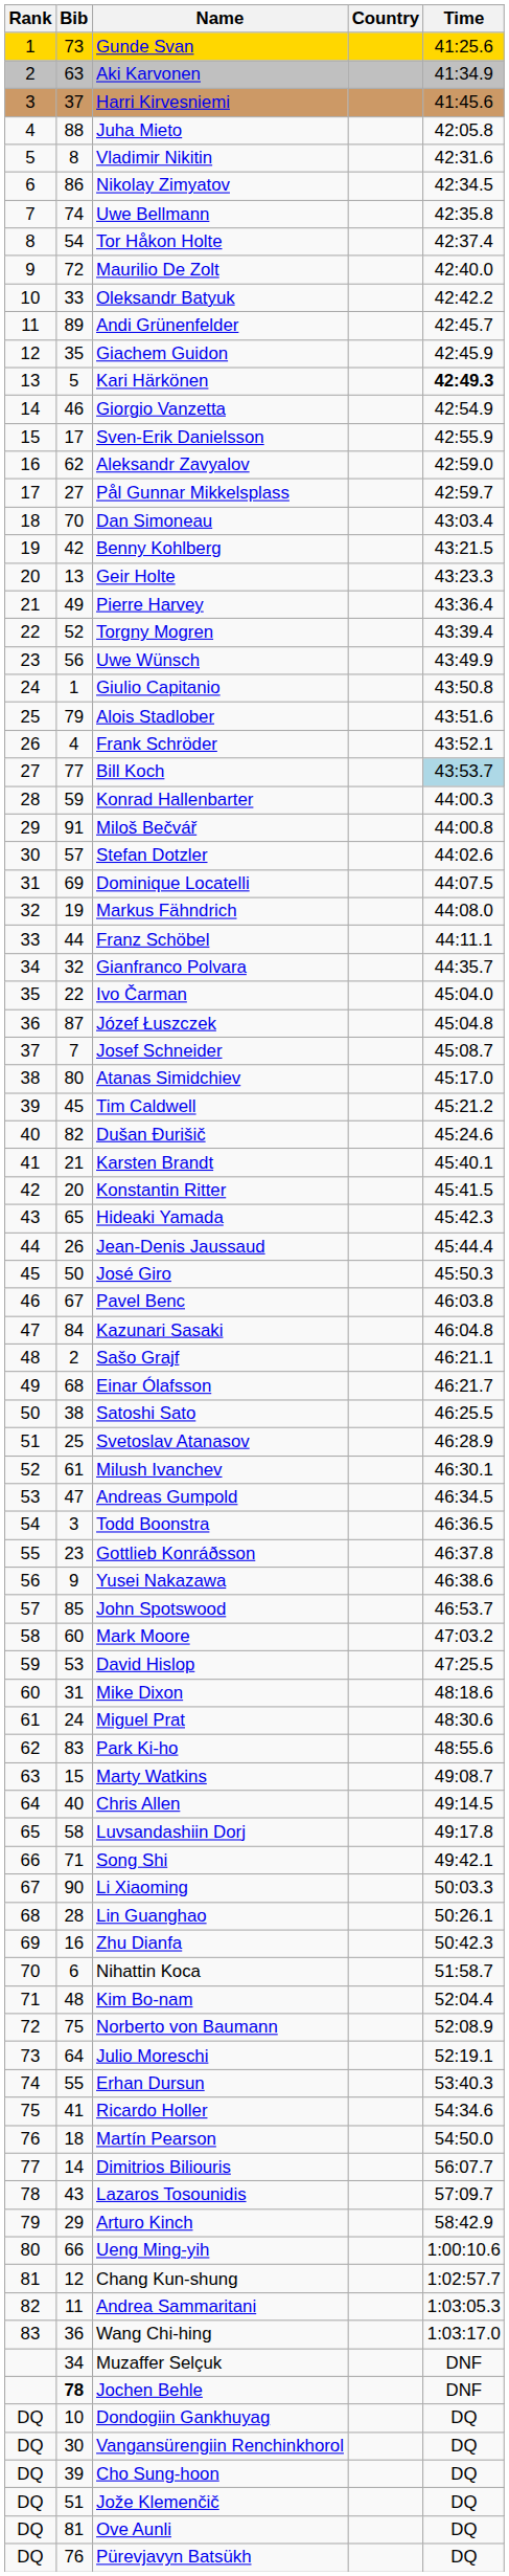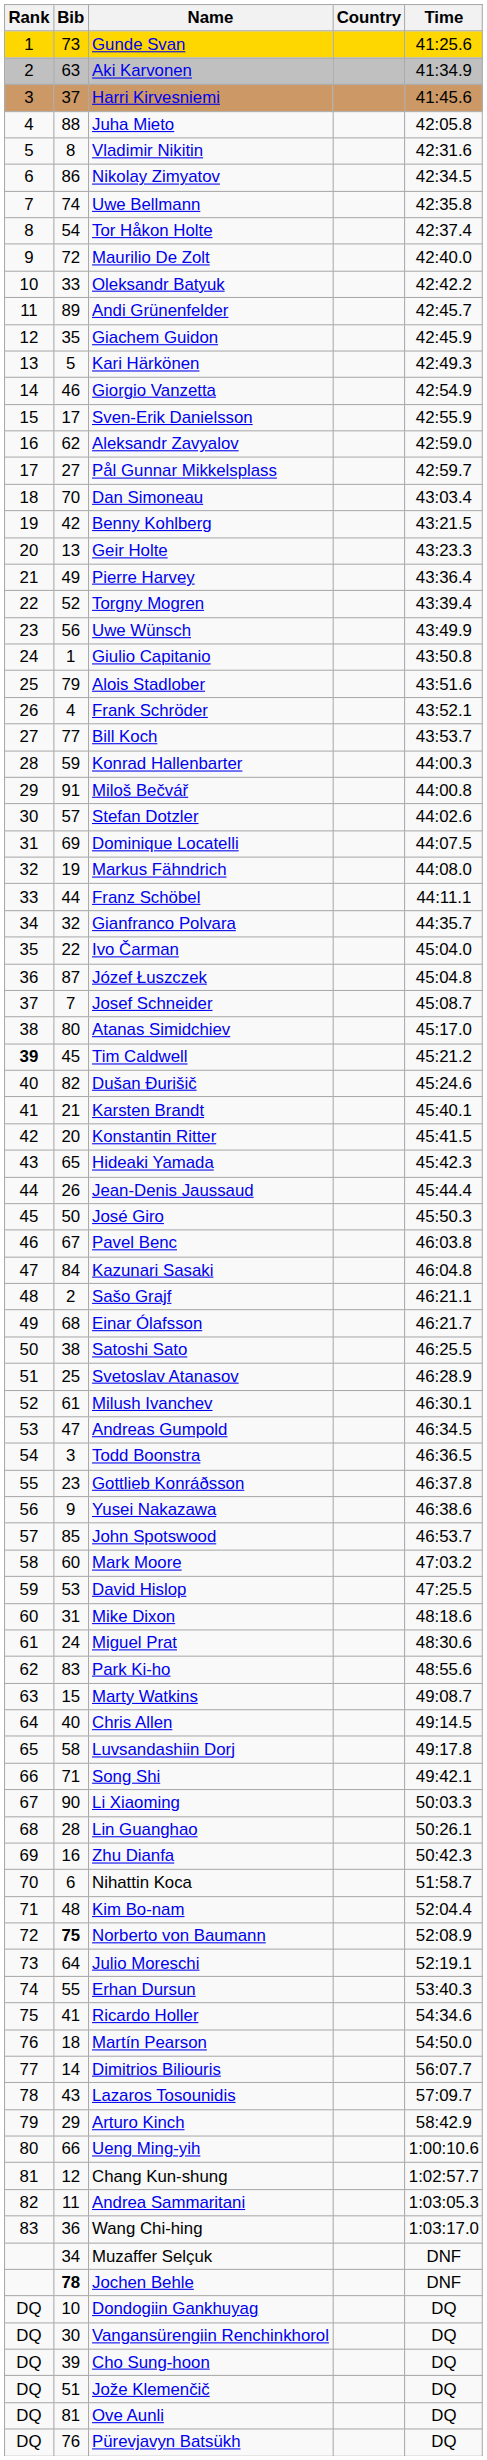Kari Härkönen | Time: bold -> normal
Bill Koch | Time: lightblue background -> no background
Tim Caldwell | Rank: normal -> bold
Norberto von Baumann | Bib: normal -> bold
